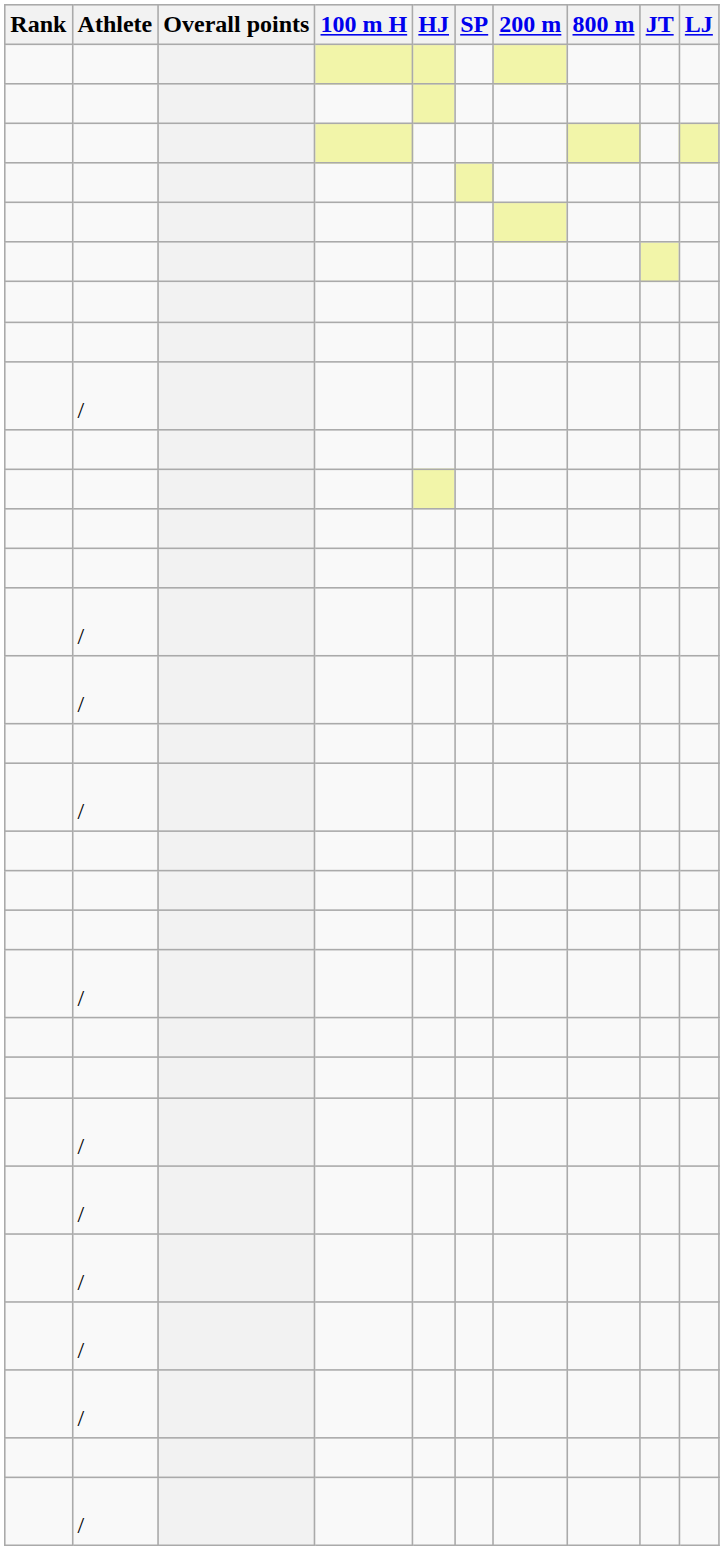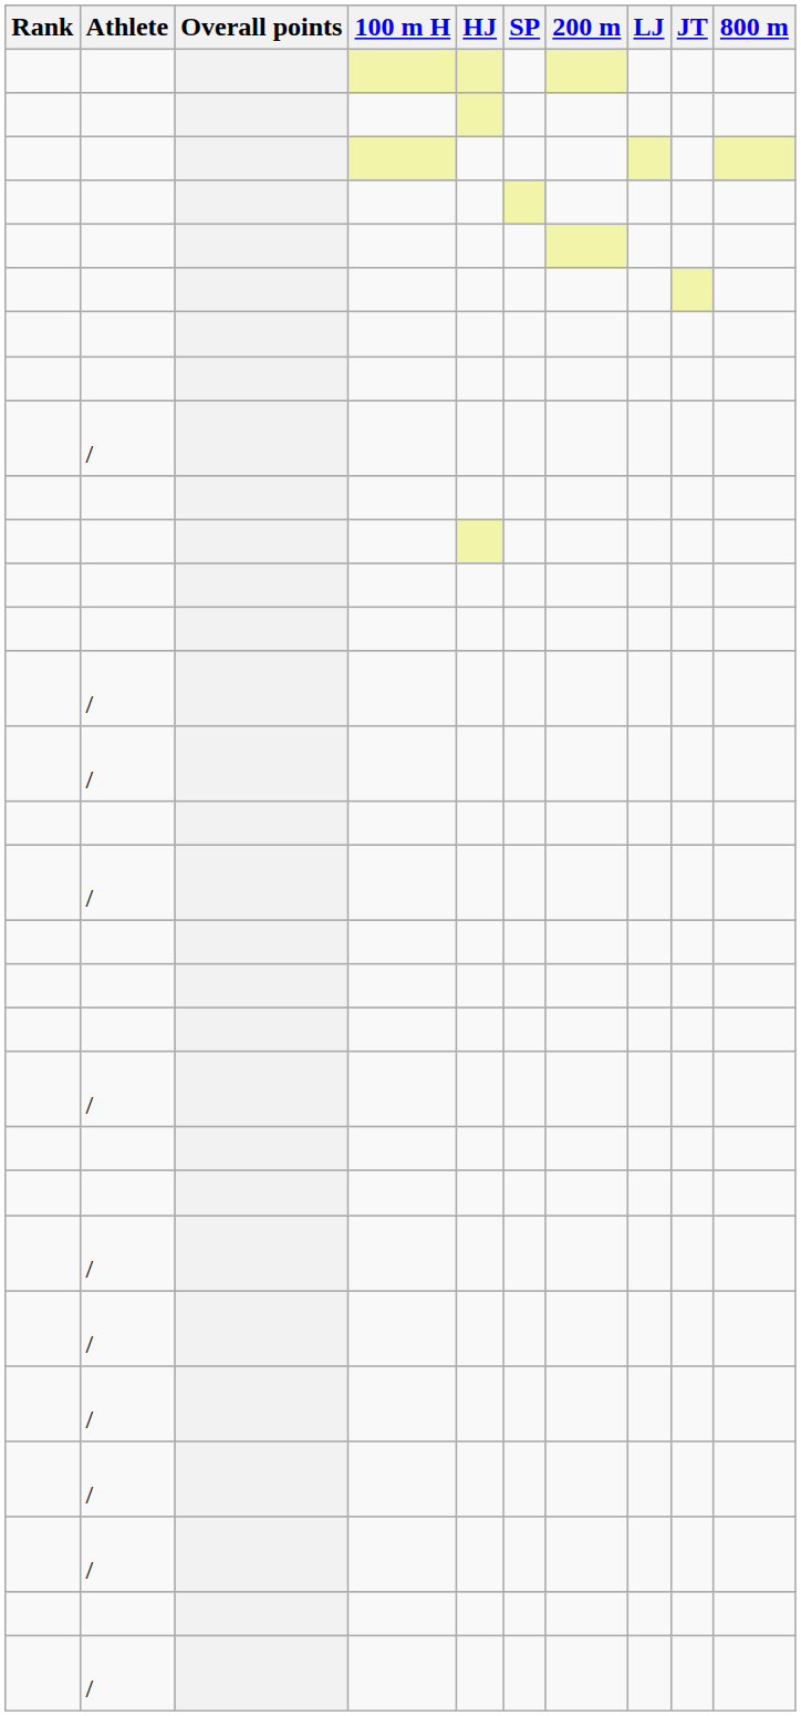columns swapped: LJ <-> 800 m
